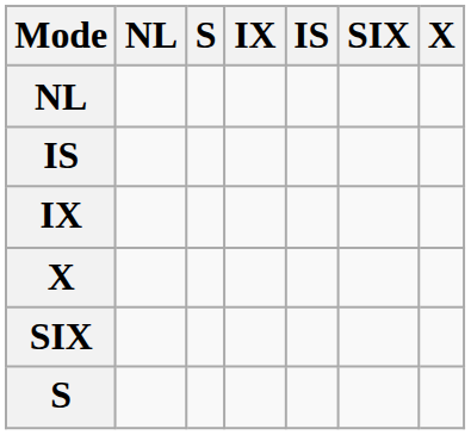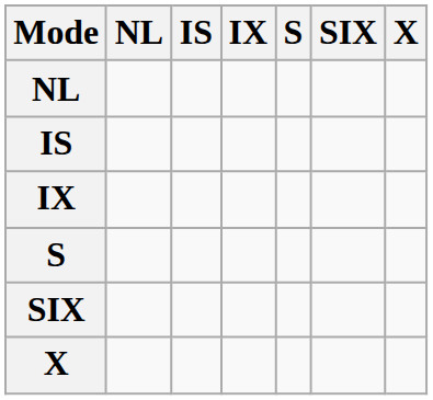columns swapped: IS <-> S
row 5 | Mode: X -> S
row 7 | Mode: S -> X
